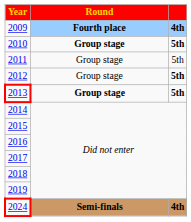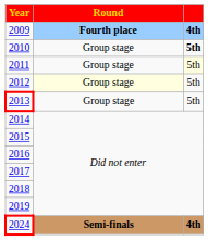2010 | Round: bold -> normal
2011 | column 3: no background -> lightyellow background
2012 | Round: no background -> lightyellow background
2012 | column 3: bold -> normal
2013 | Round: bold -> normal
2013 | column 3: bold -> normal
